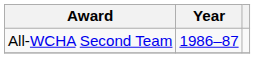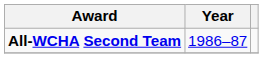row 2 | Award: normal -> bold
